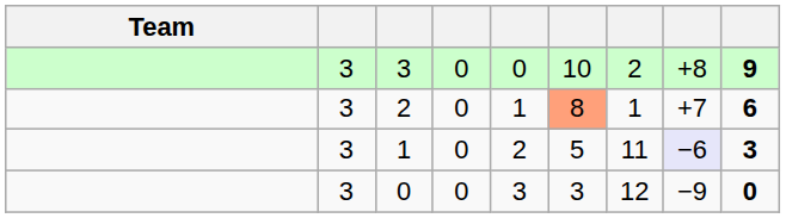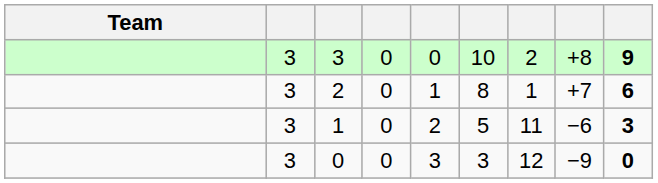row 3 | column 6: lightsalmon background -> no background
row 4 | column 8: lavender background -> no background
